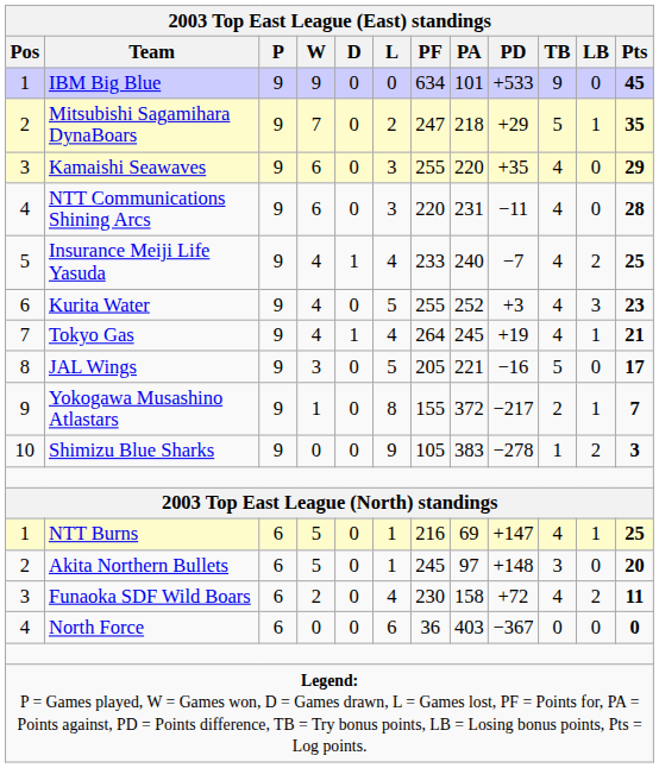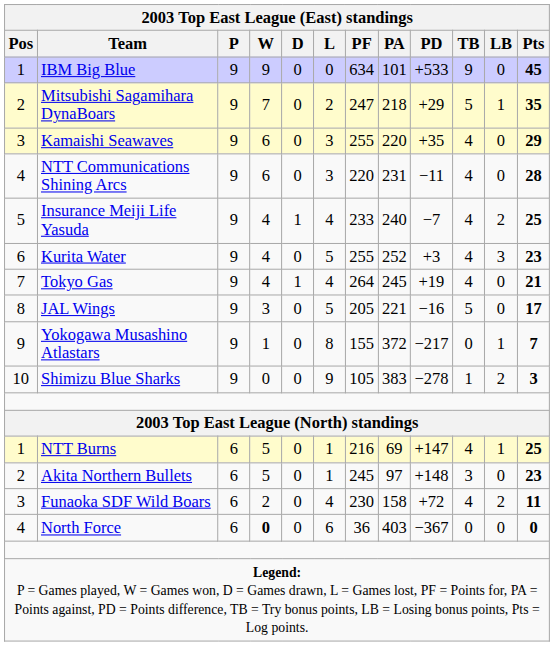Tokyo Gas | LB: 1 -> 0
Yokogawa Musashino Atlastars | TB: 2 -> 0
Akita Northern Bullets | Pts: 20 -> 23
North Force | W: normal -> bold
